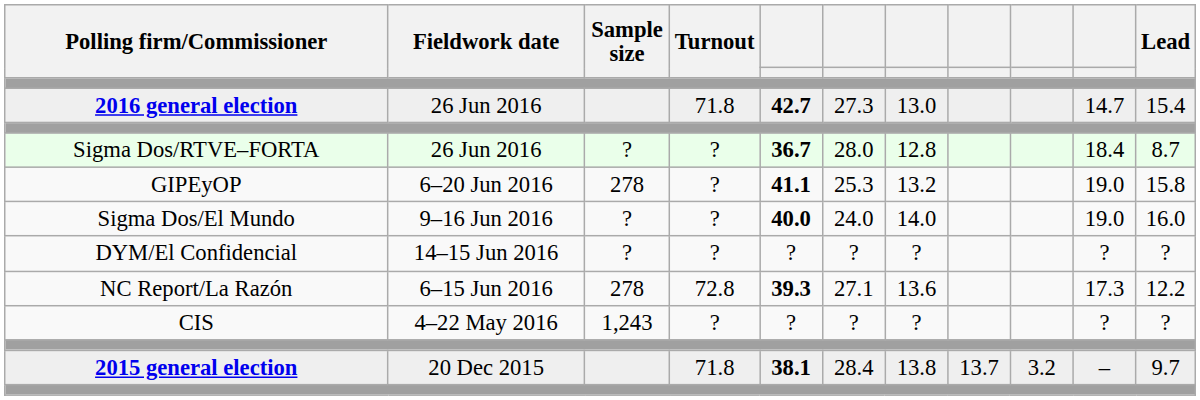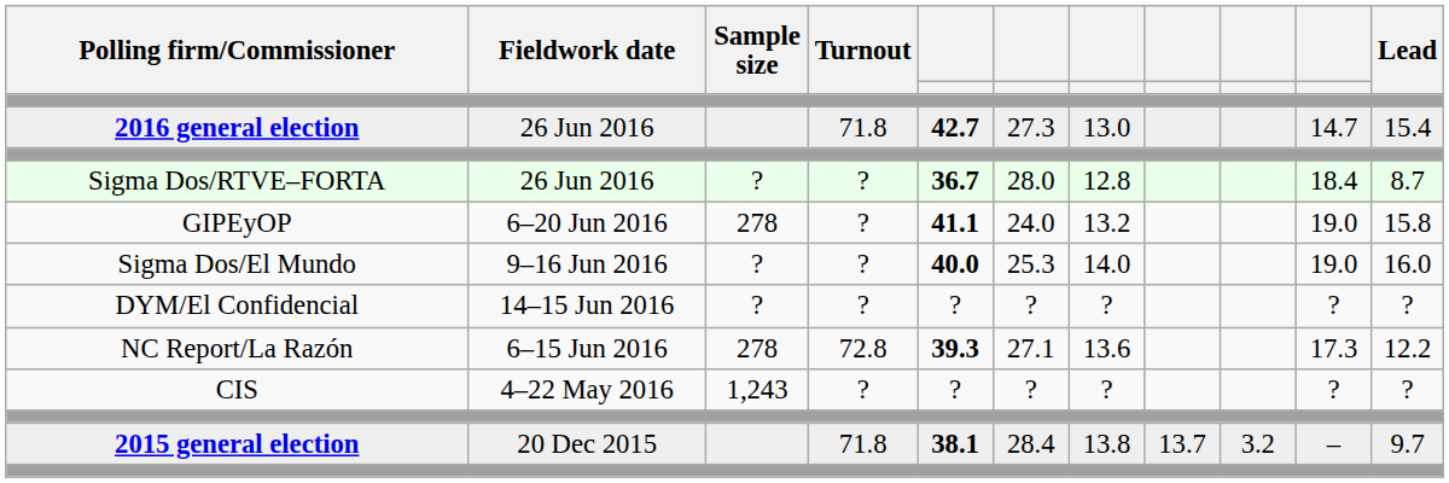GIPEyOP | column 6: 25.3 -> 24.0
Sigma Dos/El Mundo | column 6: 24.0 -> 25.3
